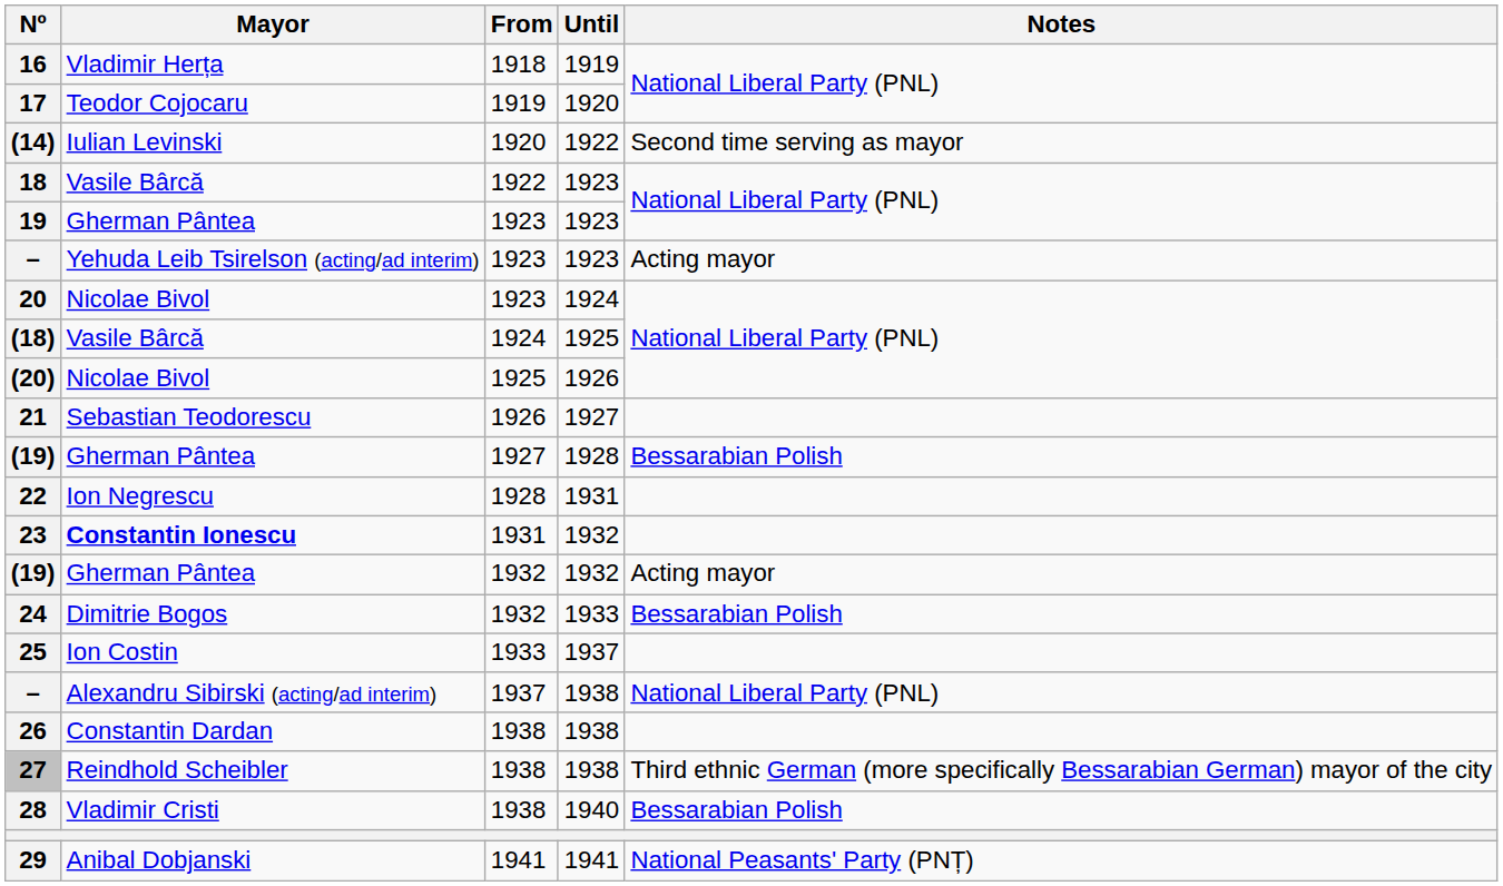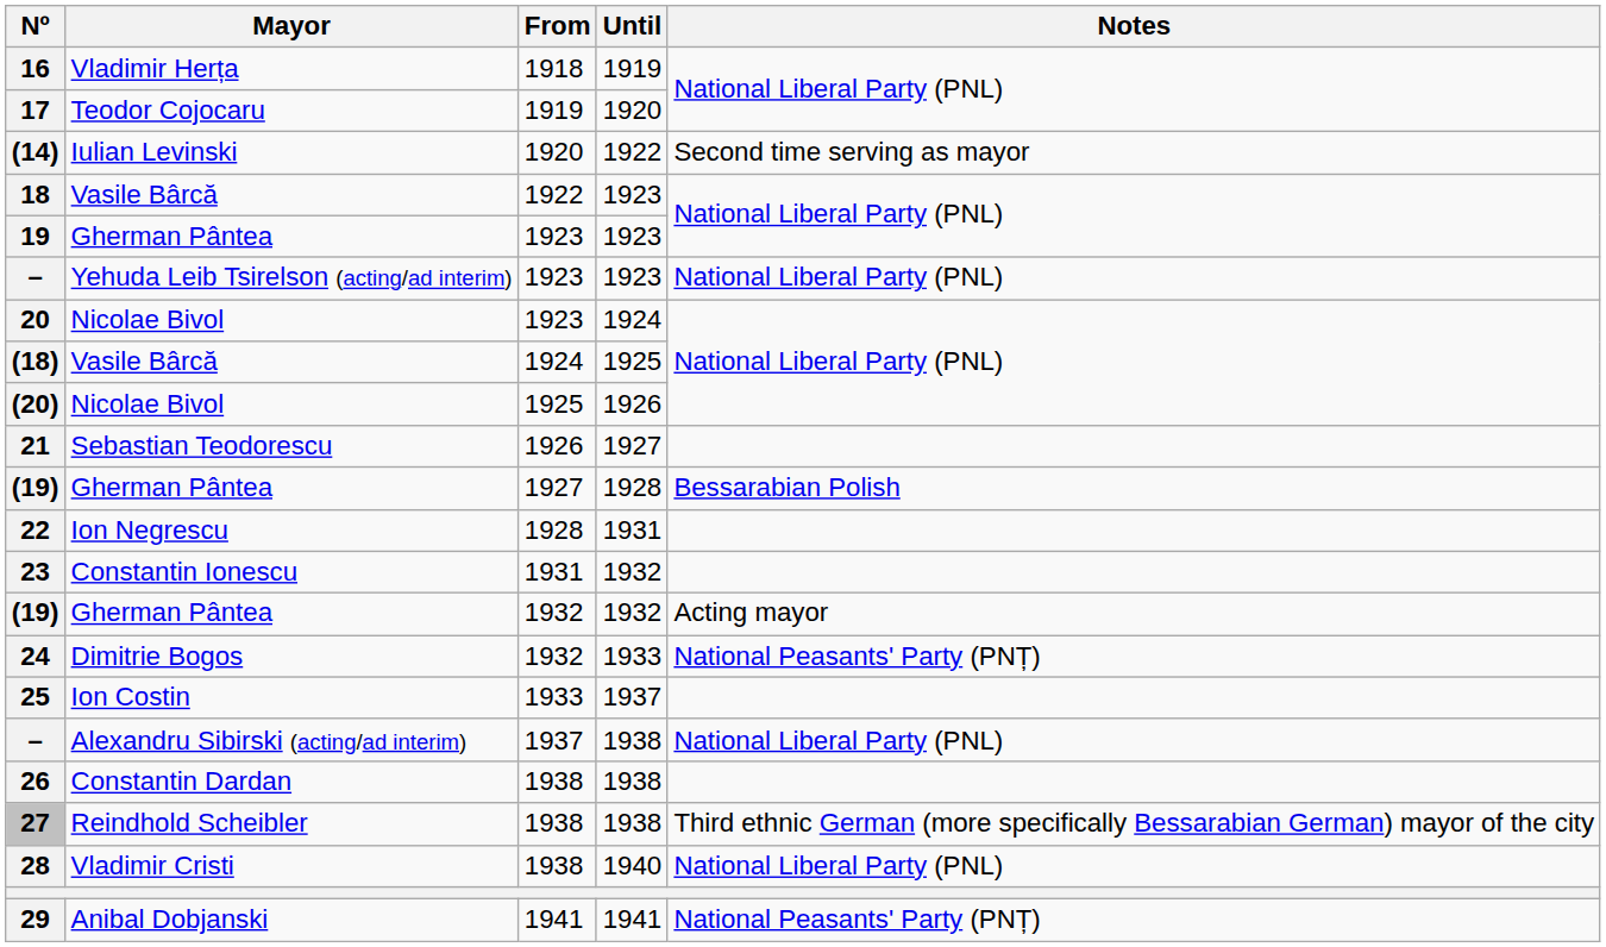– / 1923 | Notes: Acting mayor -> National Liberal Party (PNL)
23 | Mayor: bold -> normal
24 | Notes: Bessarabian Polish -> National Peasants' Party (PNȚ)
28 | Notes: Bessarabian Polish -> National Liberal Party (PNL)
